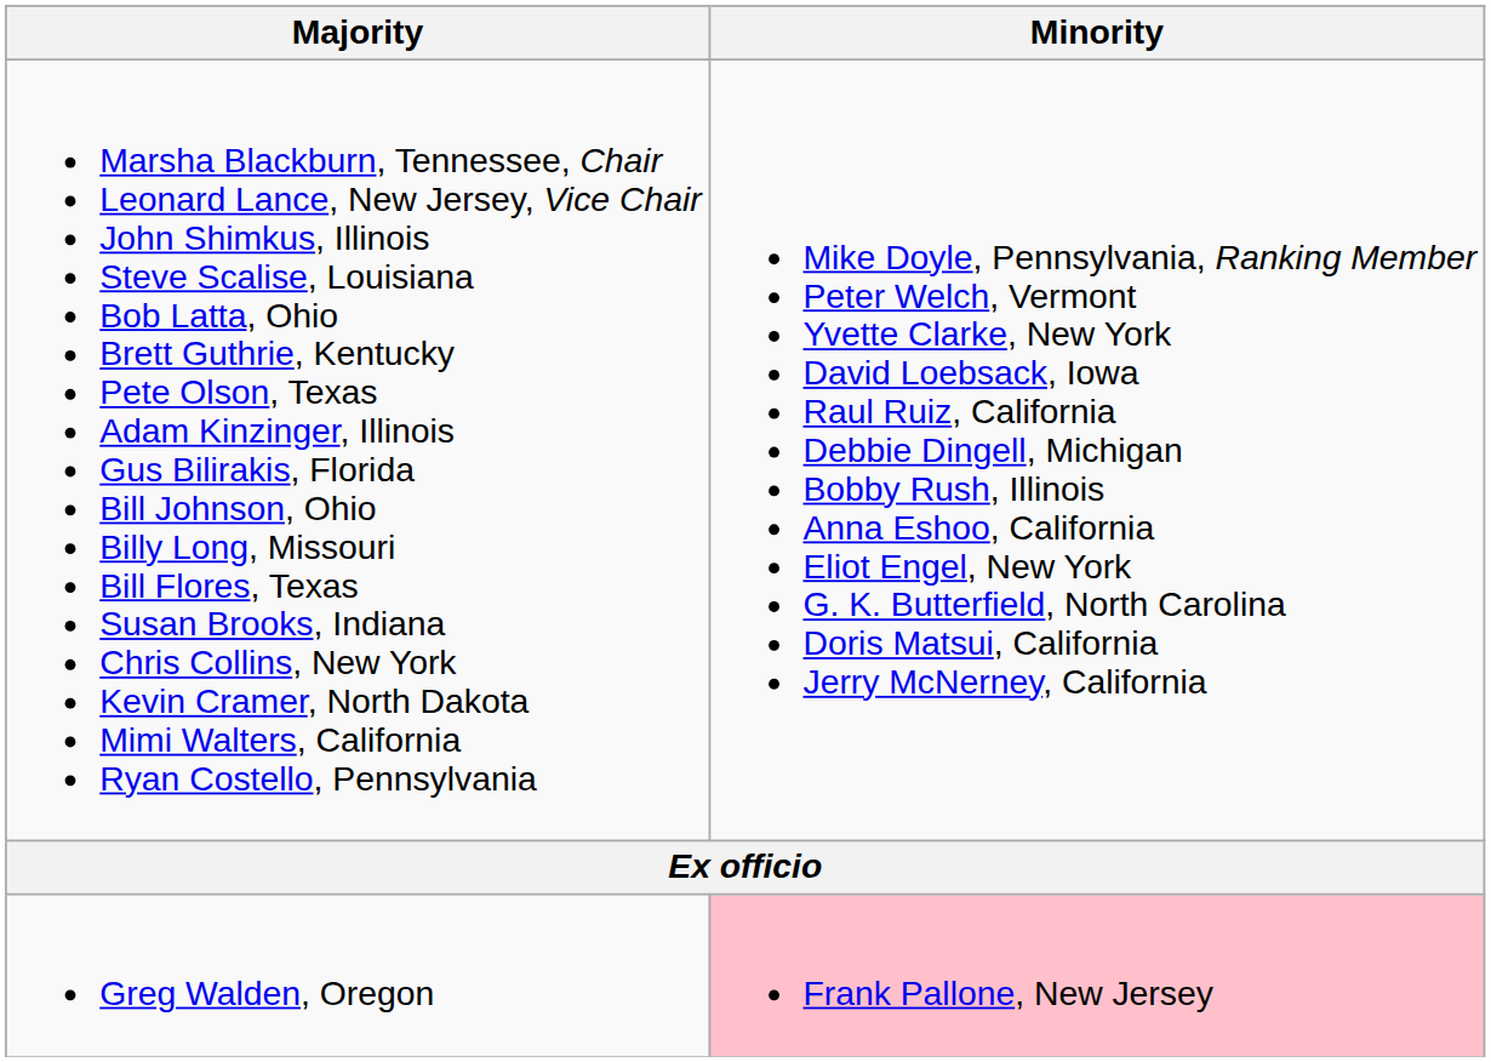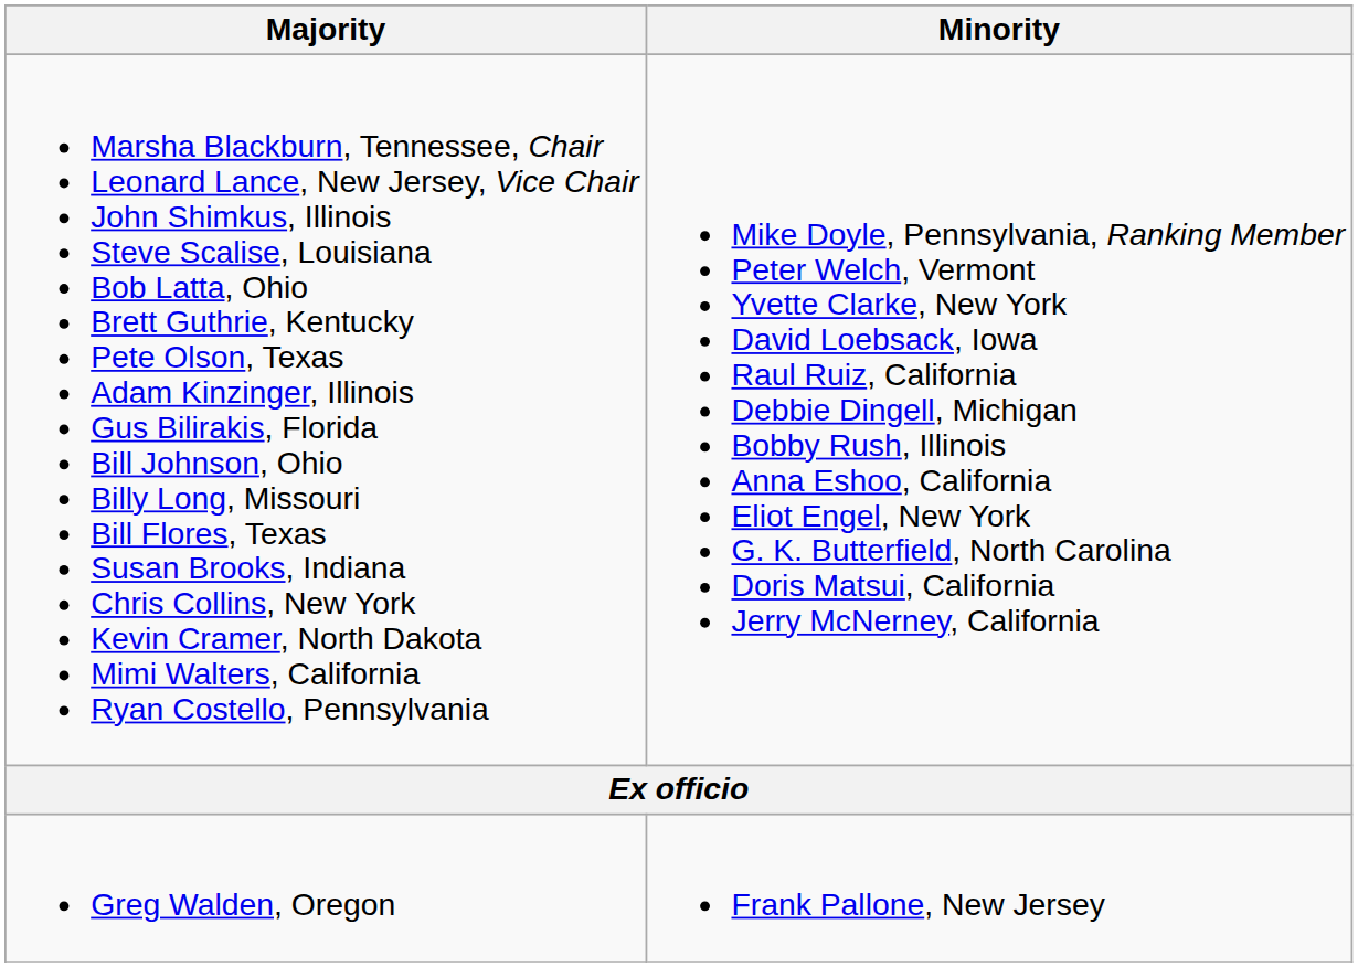Greg Walden, Oregon | Minority: pink background -> no background
